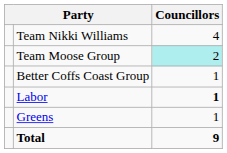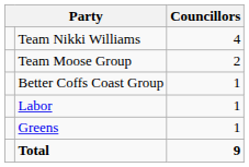Team Moose Group | Councillors: paleturquoise background -> no background
Labor | Councillors: bold -> normal
